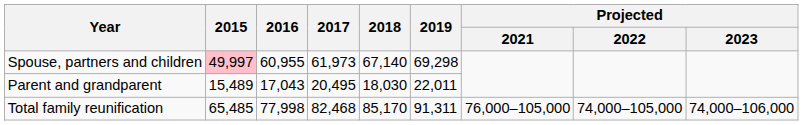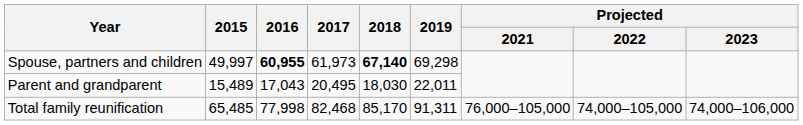Spouse, partners and children | 2015: pink background -> no background
Spouse, partners and children | 2016: normal -> bold
Spouse, partners and children | 2018: normal -> bold
